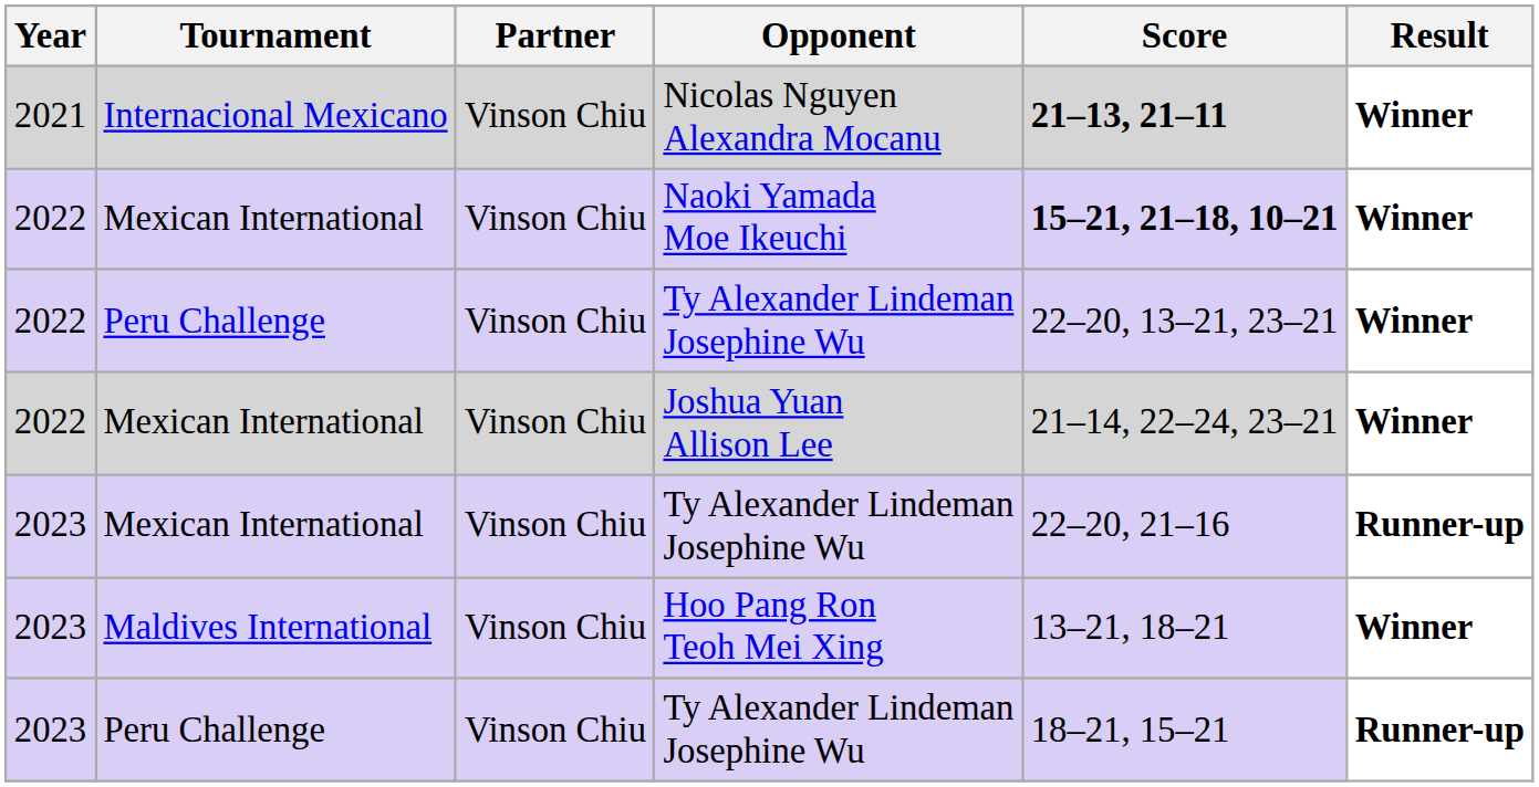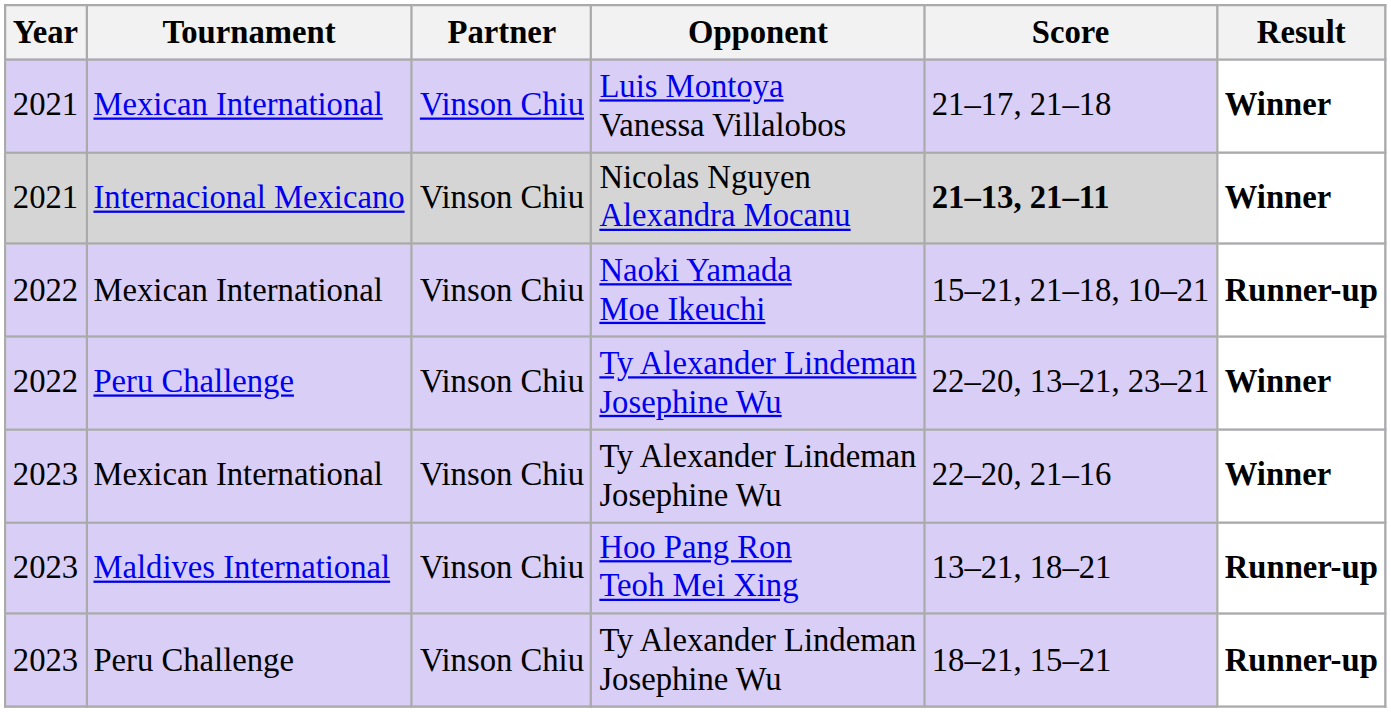+ row: 2021 | Mexican International | Vinson Chiu | Luis Montoya Vanessa Villalobos | 21–17, 21–18 | Winner
Naoki Yamada Moe Ikeuchi | Score: bold -> normal
Naoki Yamada Moe Ikeuchi | Result: Winner -> Runner-up
- row: 2022 | Mexican International | Vinson Chiu | Joshua Yuan Allison Lee | 21–14, 22–24, 23–21 | Winner
Mexican International / Ty Alexander Lindeman Josephine Wu | Result: Runner-up -> Winner
Hoo Pang Ron Teoh Mei Xing | Result: Winner -> Runner-up
